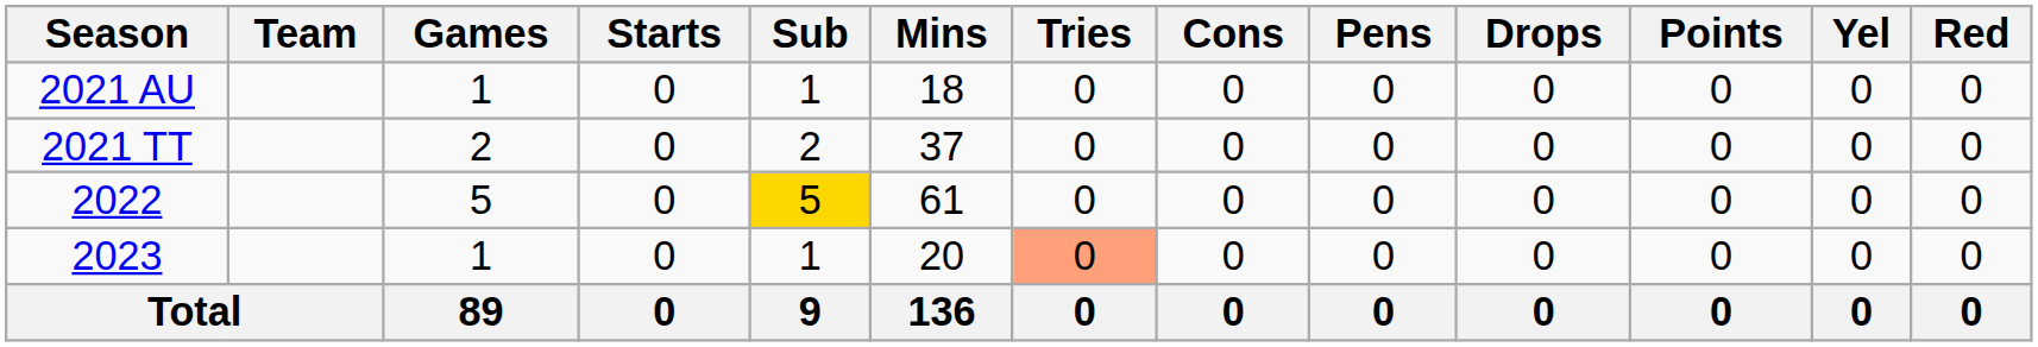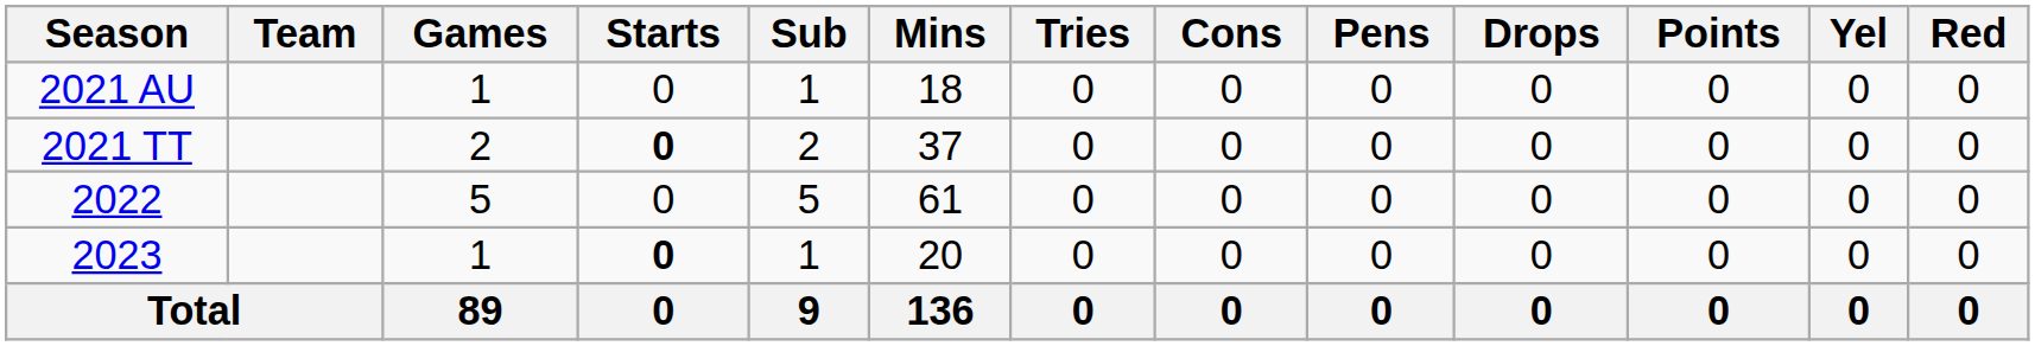2021 TT | Starts: normal -> bold
2022 | Sub: gold background -> no background
2023 | Starts: normal -> bold
2023 | Tries: lightsalmon background -> no background
